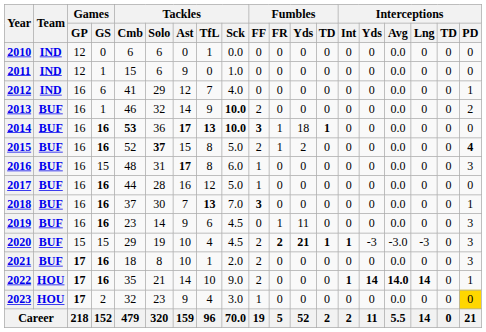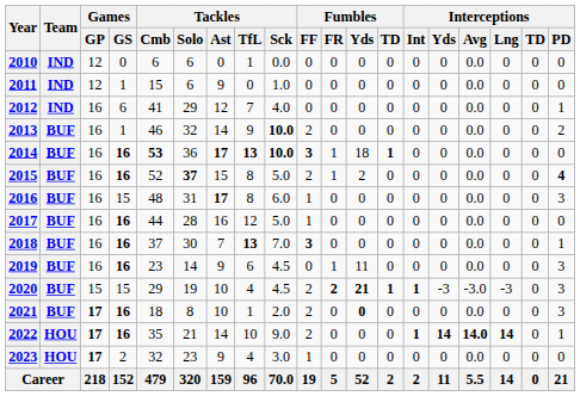2021 | Fumbles / Yds: normal -> bold
2023 | Interceptions / PD: gold background -> no background
